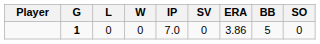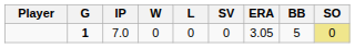columns swapped: IP <-> L
row 2 | ERA: 3.86 -> 3.05
row 2 | SO: no background -> khaki background
